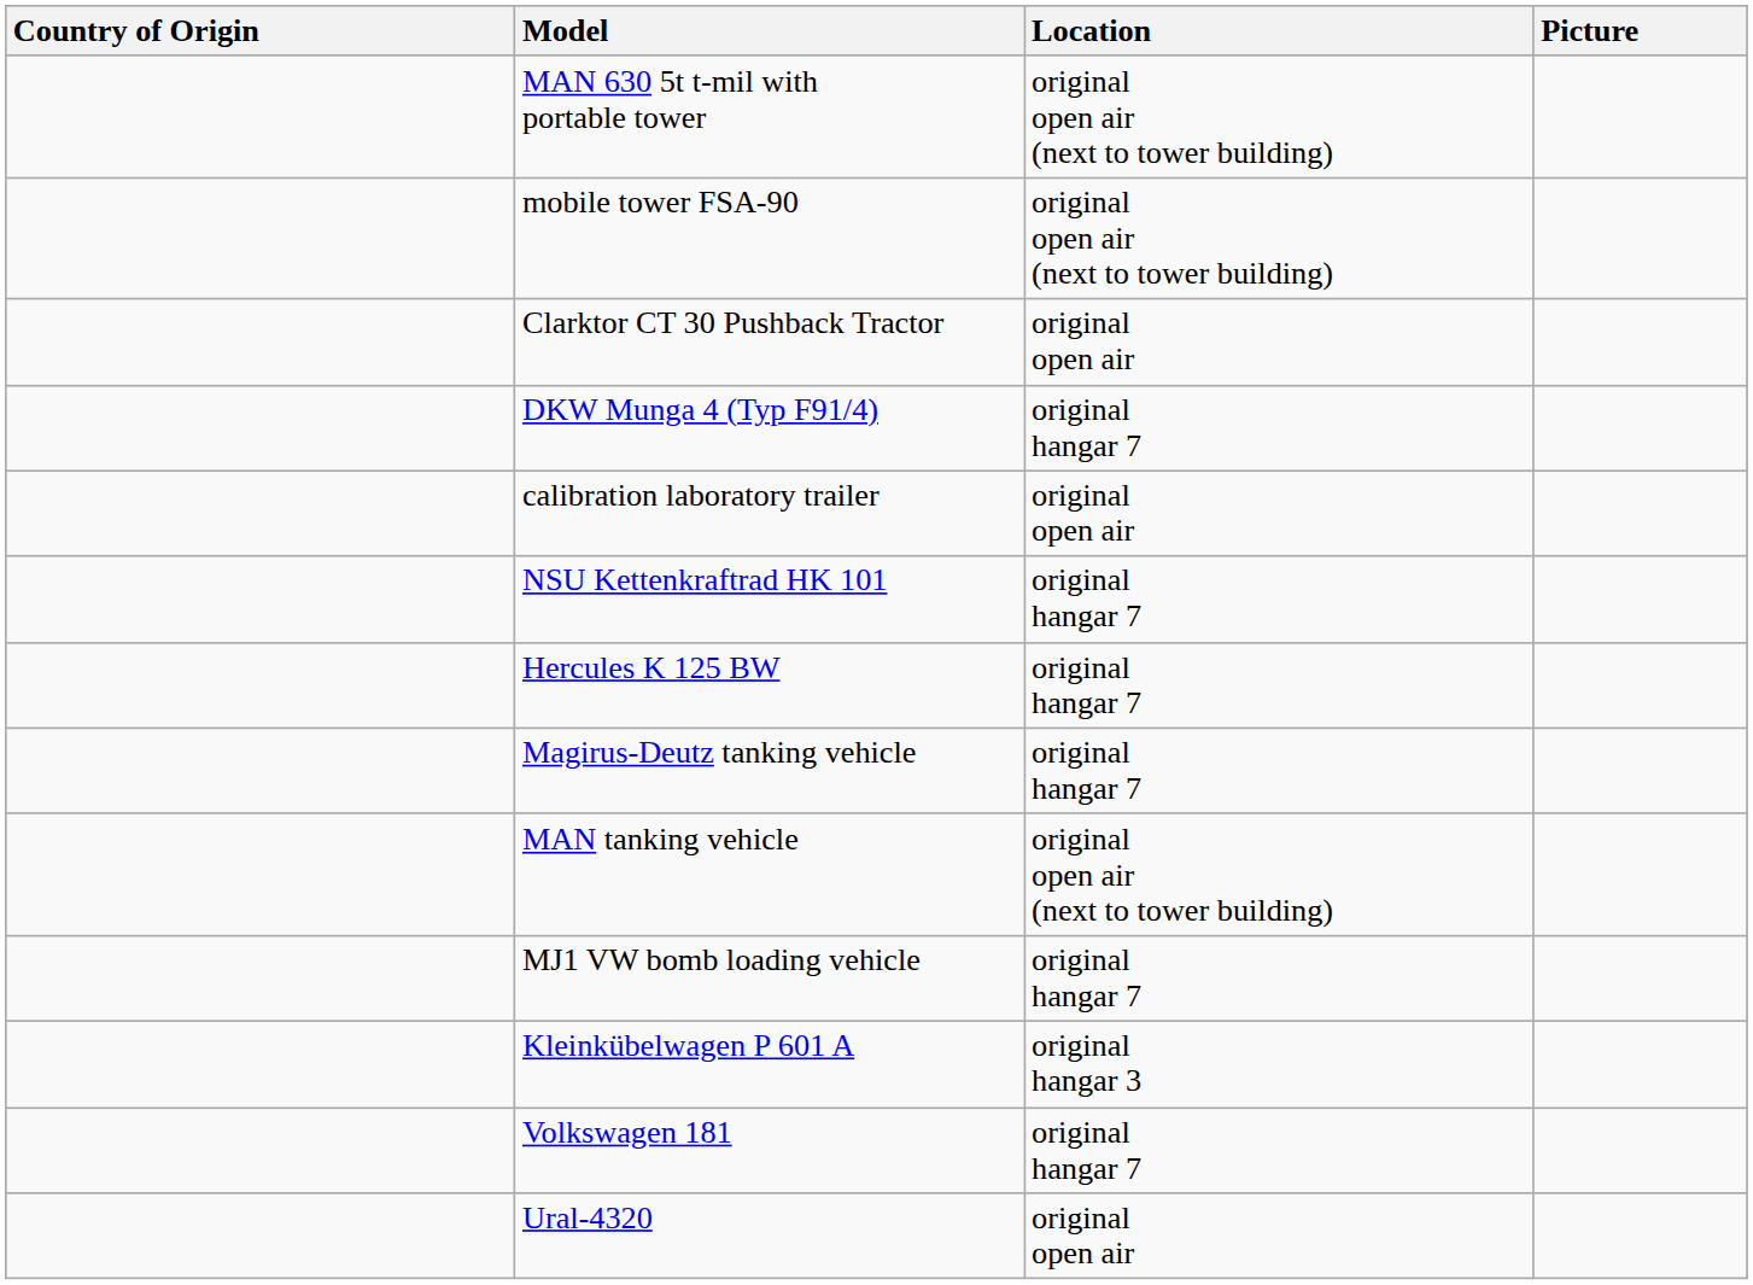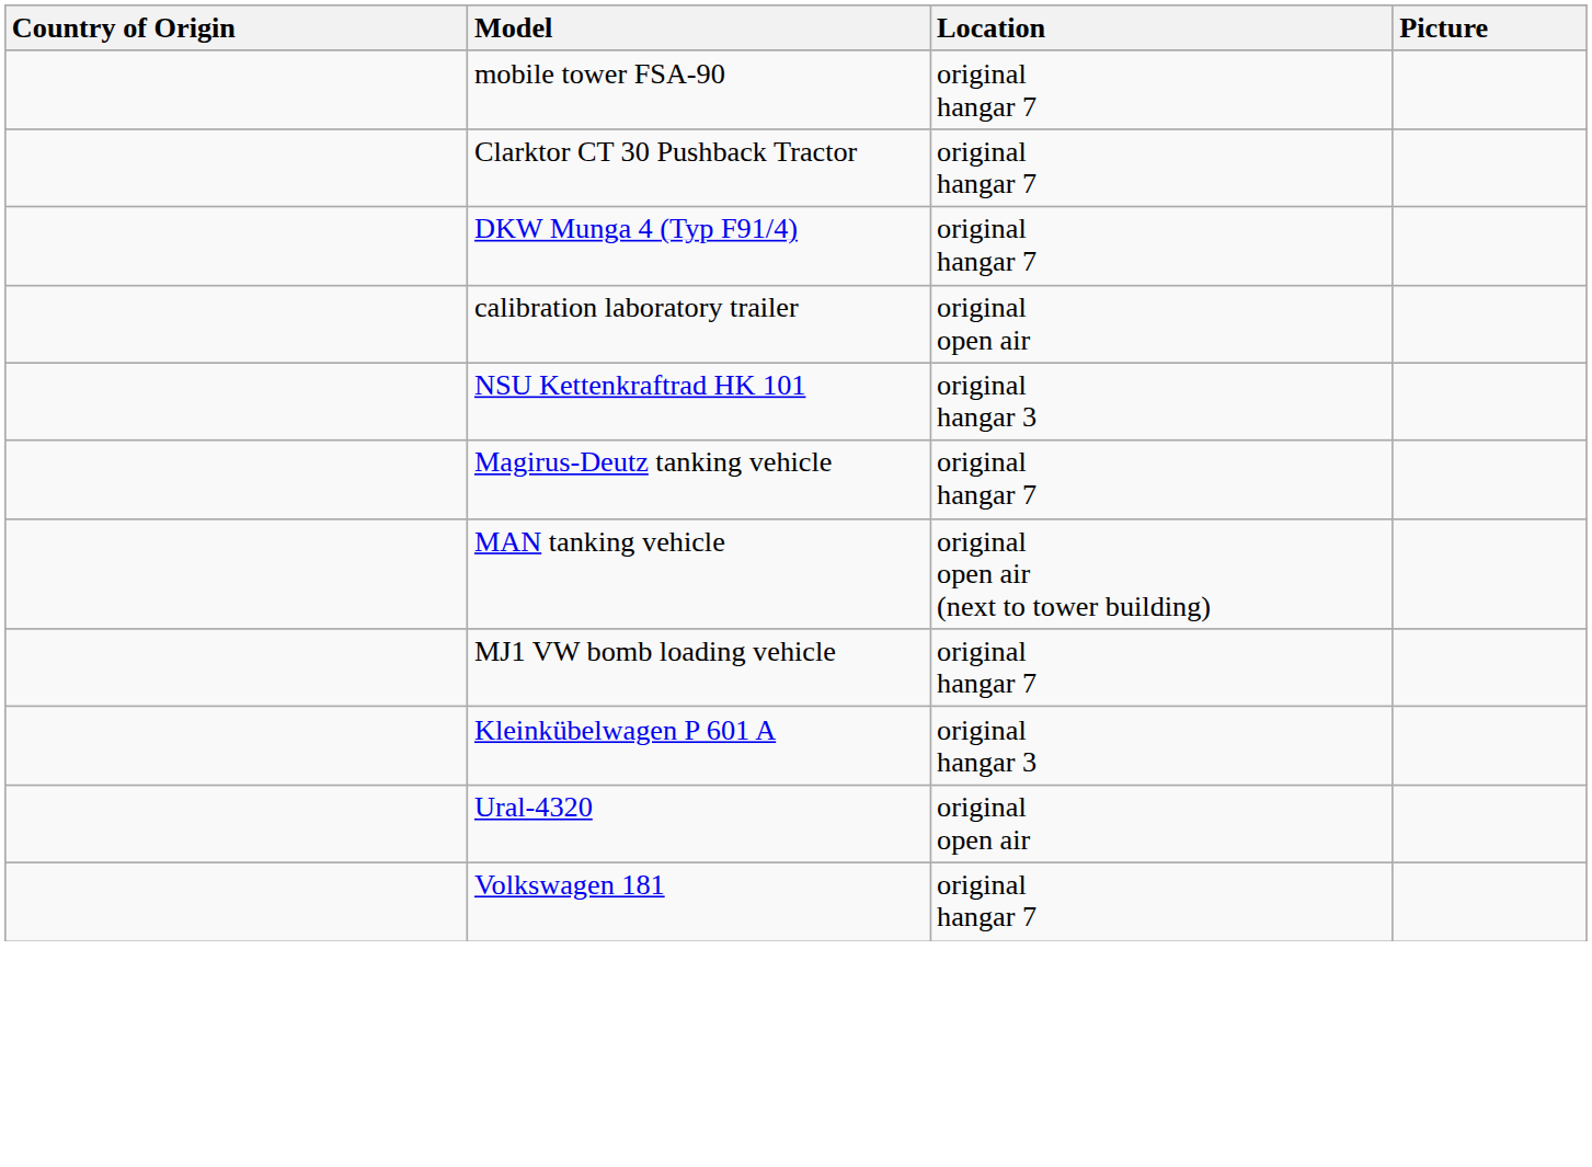- row: MAN 630 5t t-mil with portable tower | original open air (next to tower building)
mobile tower FSA-90 | Location: original open air (next to tower building) -> original hangar 7
Clarktor CT 30 Pushback Tractor | Location: original open air -> original hangar 7
NSU Kettenkraftrad HK 101 | Location: original hangar 7 -> original hangar 3
- row: Hercules K 125 BW | original hangar 7
rows swapped: Volkswagen 181 <-> Ural-4320
